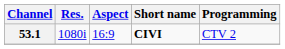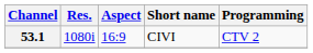53.1 | Short name: bold -> normal
